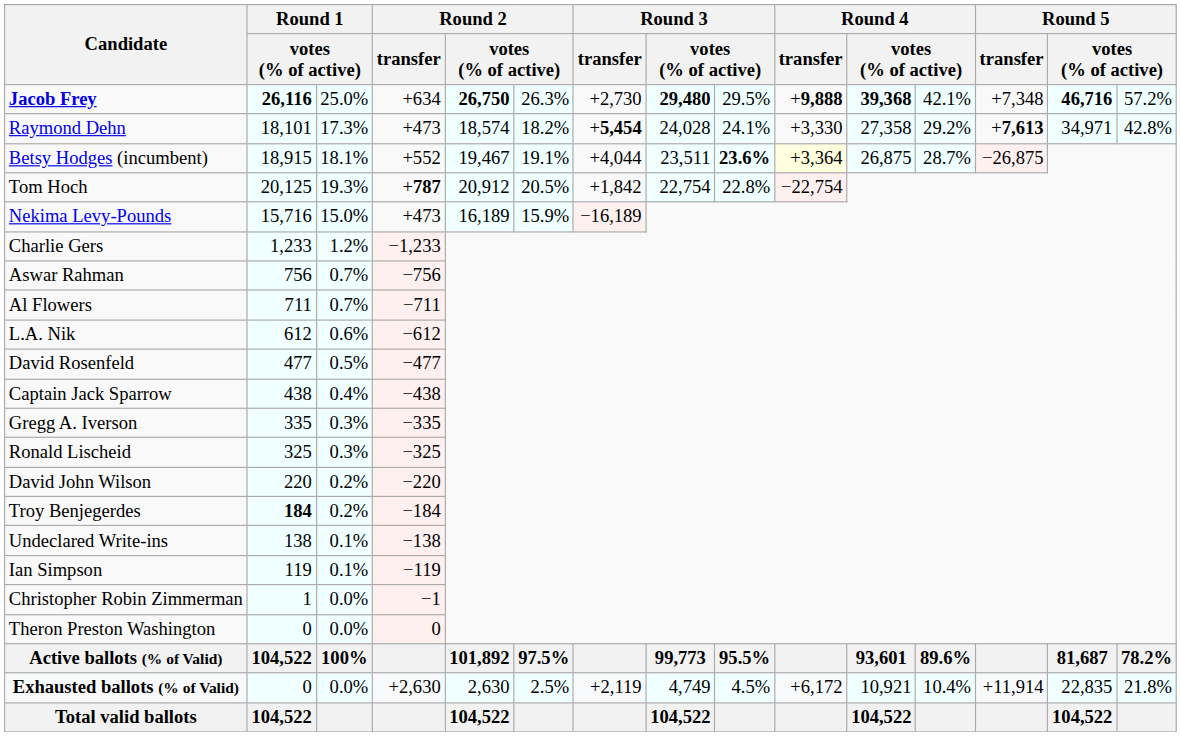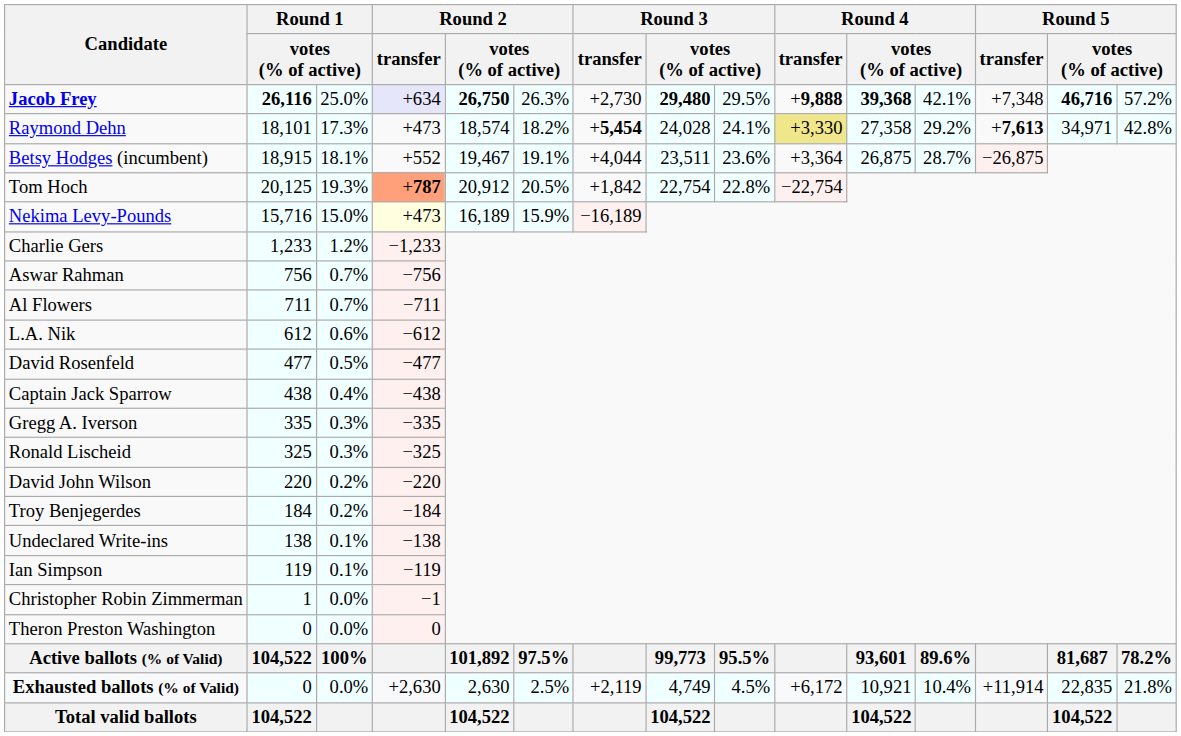Jacob Frey | Round 2 / transfer: no background -> lavender background
Raymond Dehn | Round 4 / transfer: no background -> khaki background
Betsy Hodges (incumbent) | column 9: bold -> normal
Betsy Hodges (incumbent) | Round 4 / transfer: lightyellow background -> no background
Tom Hoch | Round 2 / transfer: no background -> lightsalmon background
Nekima Levy-Pounds | Round 2 / transfer: no background -> lightyellow background
Troy Benjegerdes | column 2: bold -> normal
